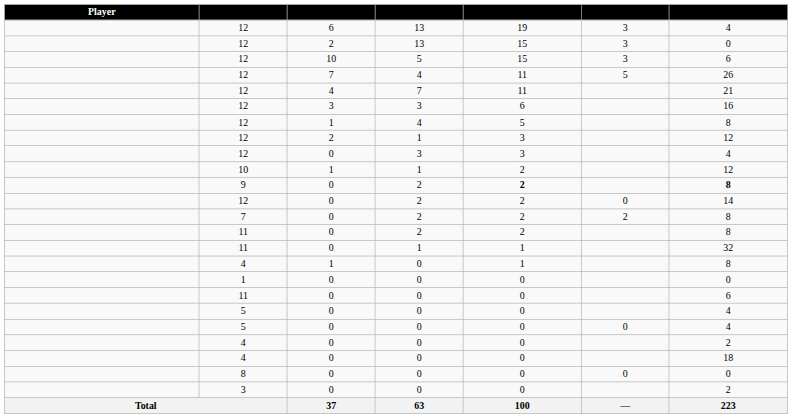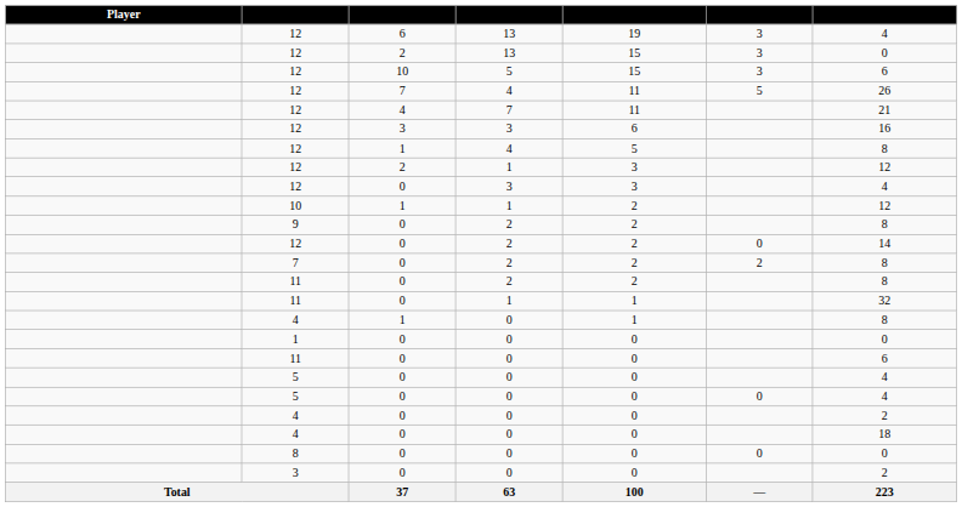9 | column 5: bold -> normal
9 | column 7: bold -> normal
